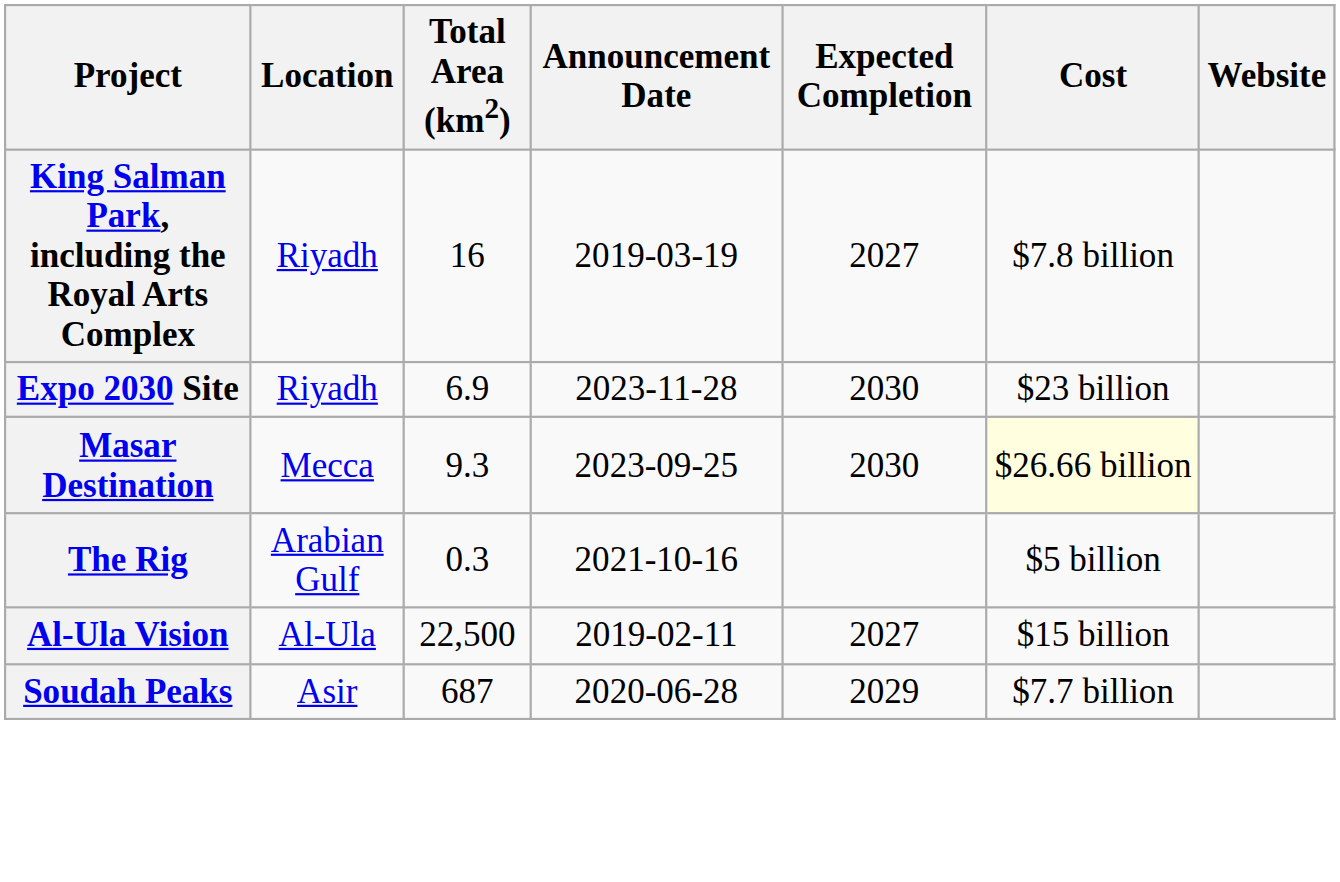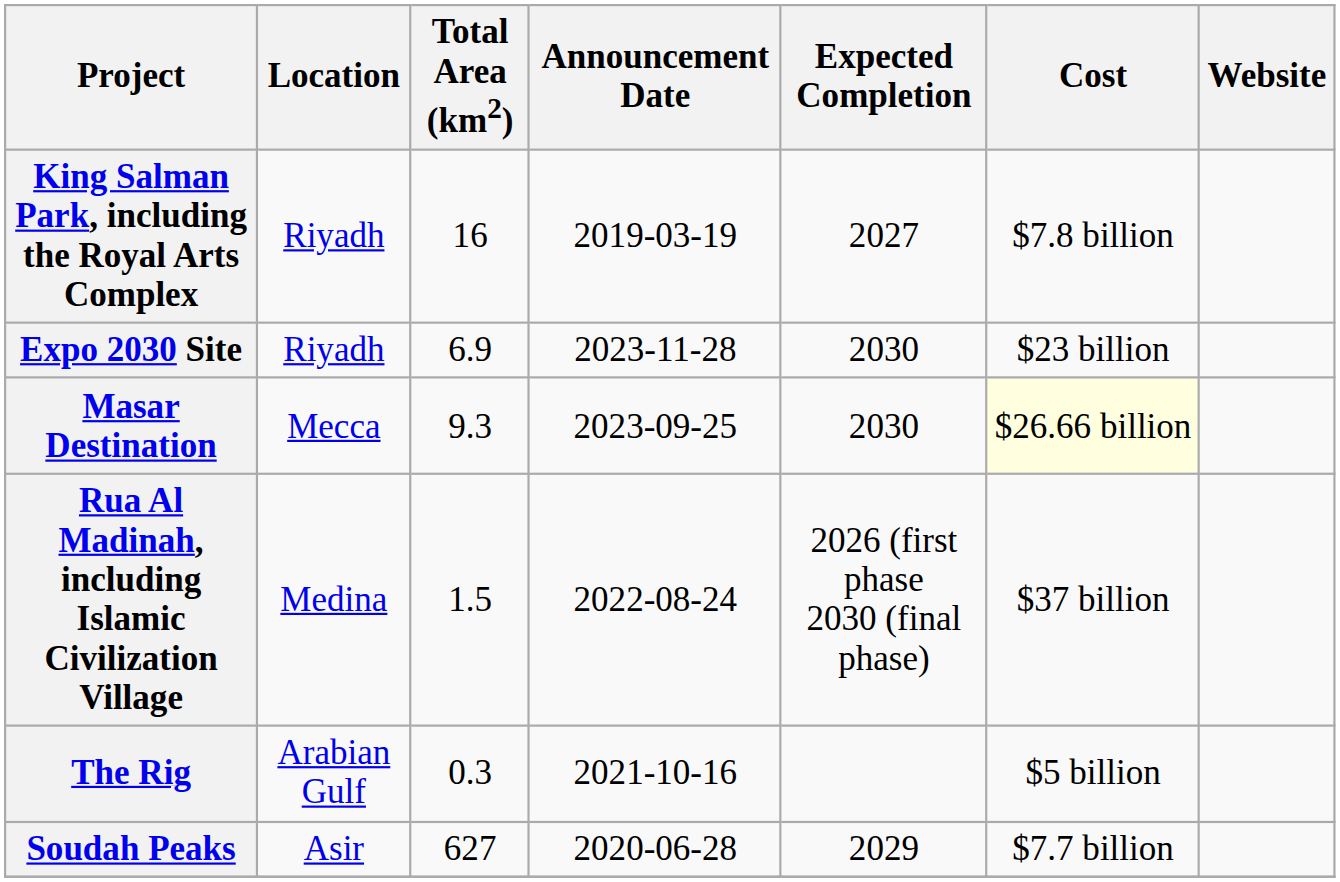+ row: Rua Al Madinah, including Islamic Civilization Village | Medina | 1.5 | 2022-08-24 | 2026 (first phase 2030 (final phase) | $37 billion
- row: Al-Ula Vision | Al-Ula | 22,500 | 2019-02-11 | 2027 | $15 billion
Soudah Peaks | Total Area (km2): 687 -> 627
